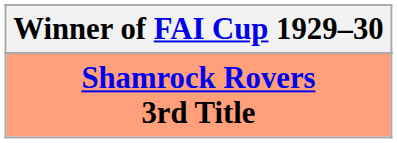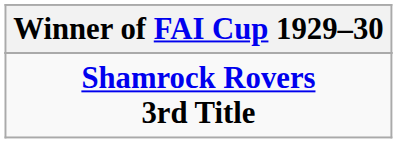row 2 | column 1: lightsalmon background -> no background
